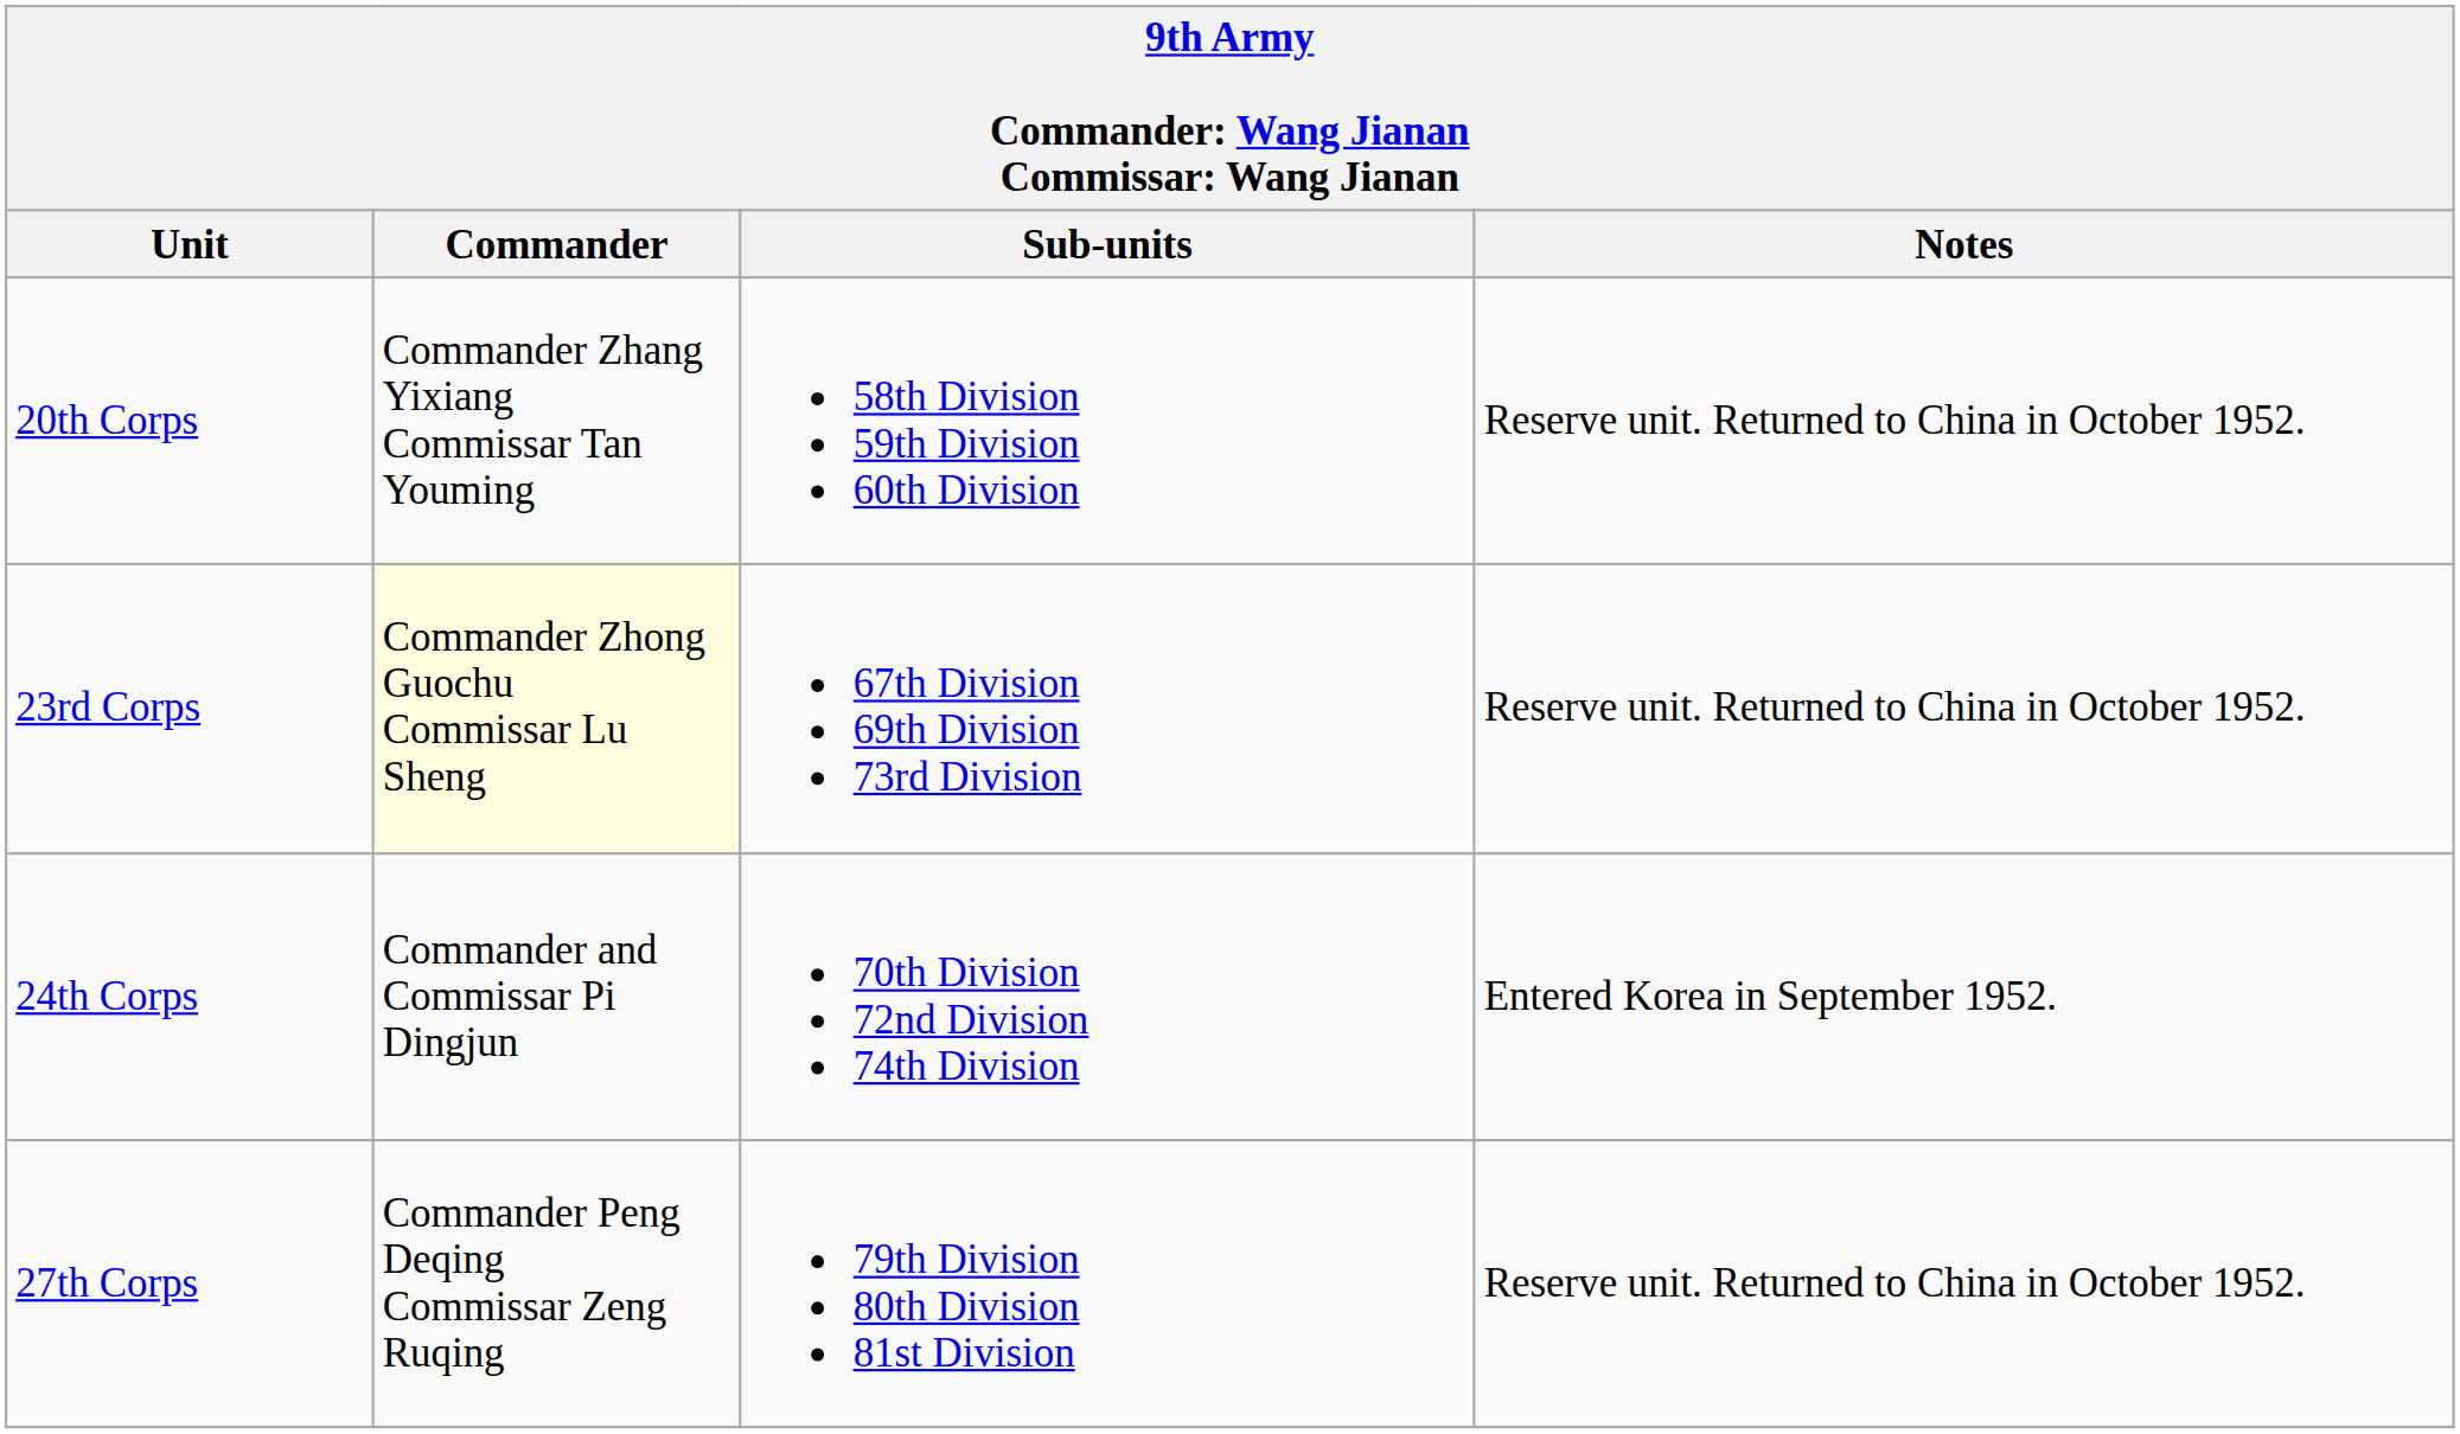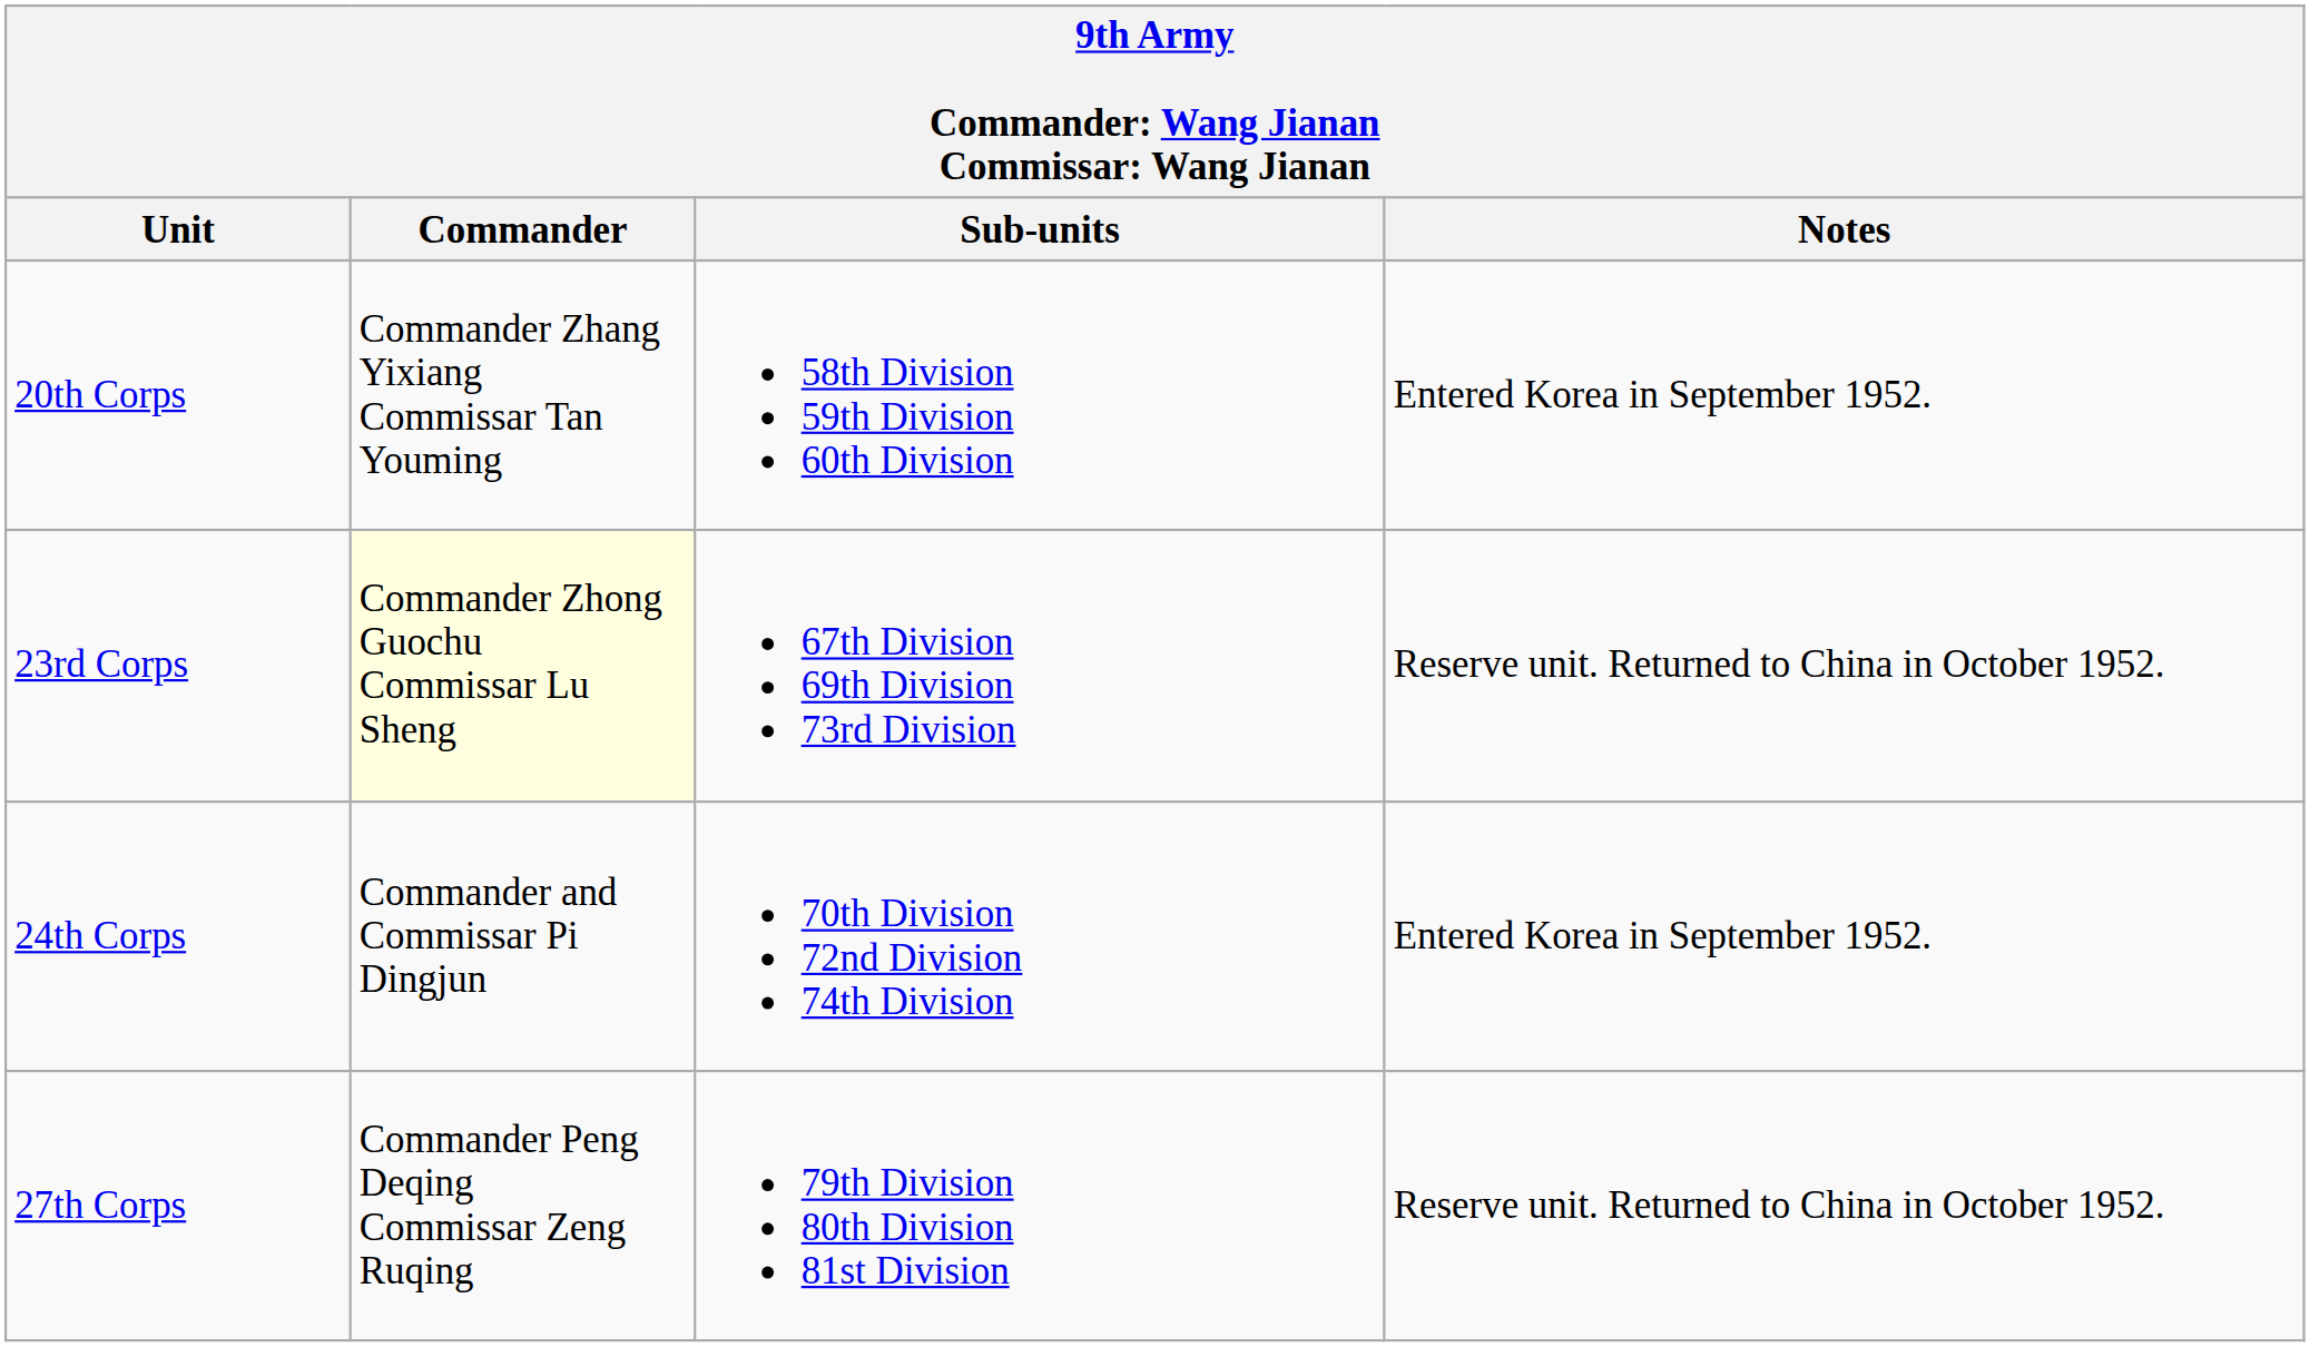20th Corps | Notes: Reserve unit. Returned to China in October 1952. -> Entered Korea in September 1952.
